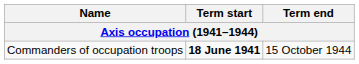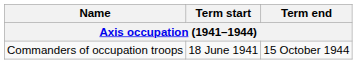Commanders of occupation troops | Term start: bold -> normal
